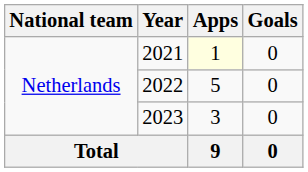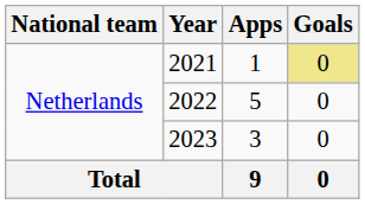2021 | Apps: lightyellow background -> no background
2021 | Goals: no background -> khaki background
